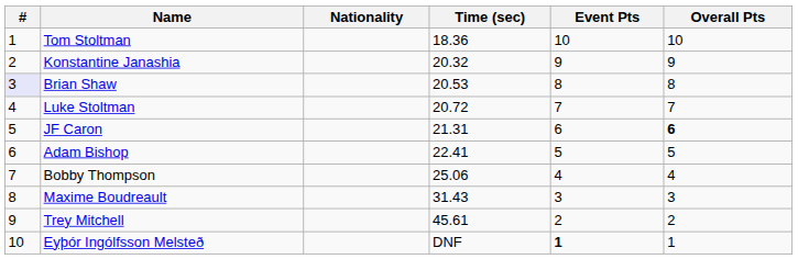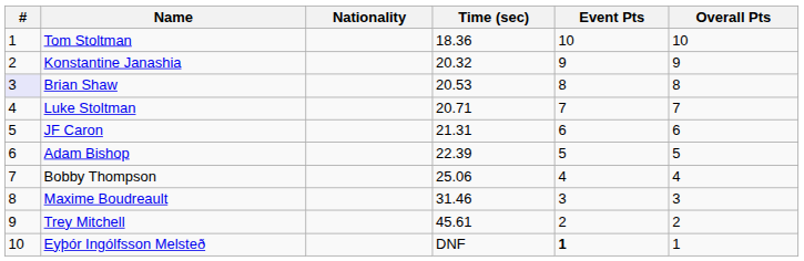Luke Stoltman | Time (sec): 20.72 -> 20.71
JF Caron | Overall Pts: bold -> normal
Adam Bishop | Time (sec): 22.41 -> 22.39
Maxime Boudreault | Time (sec): 31.43 -> 31.46
